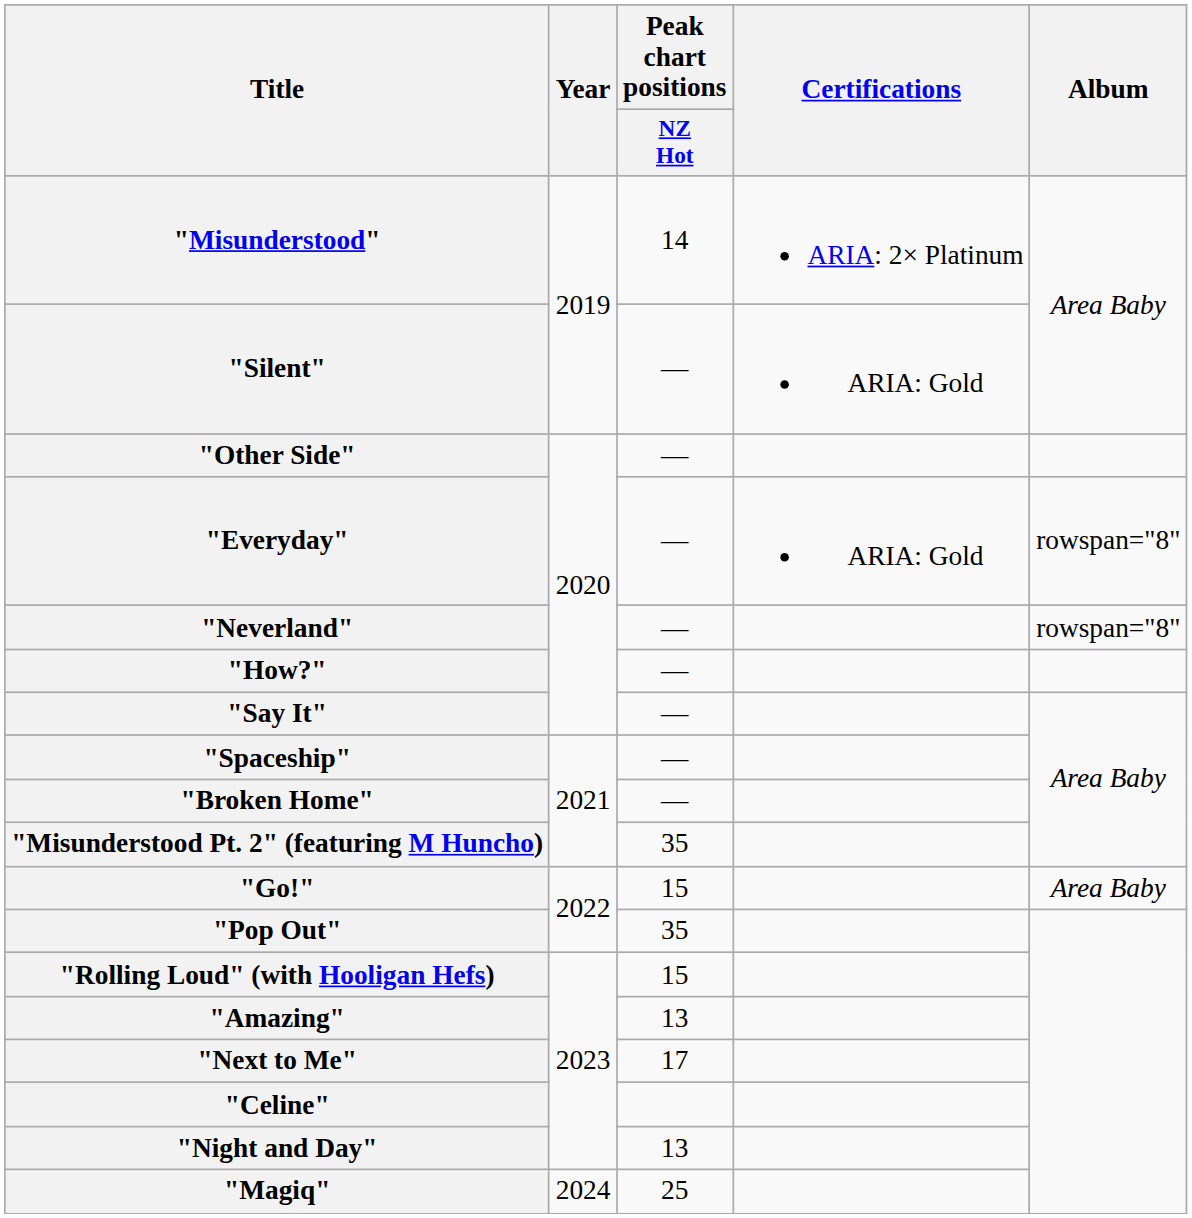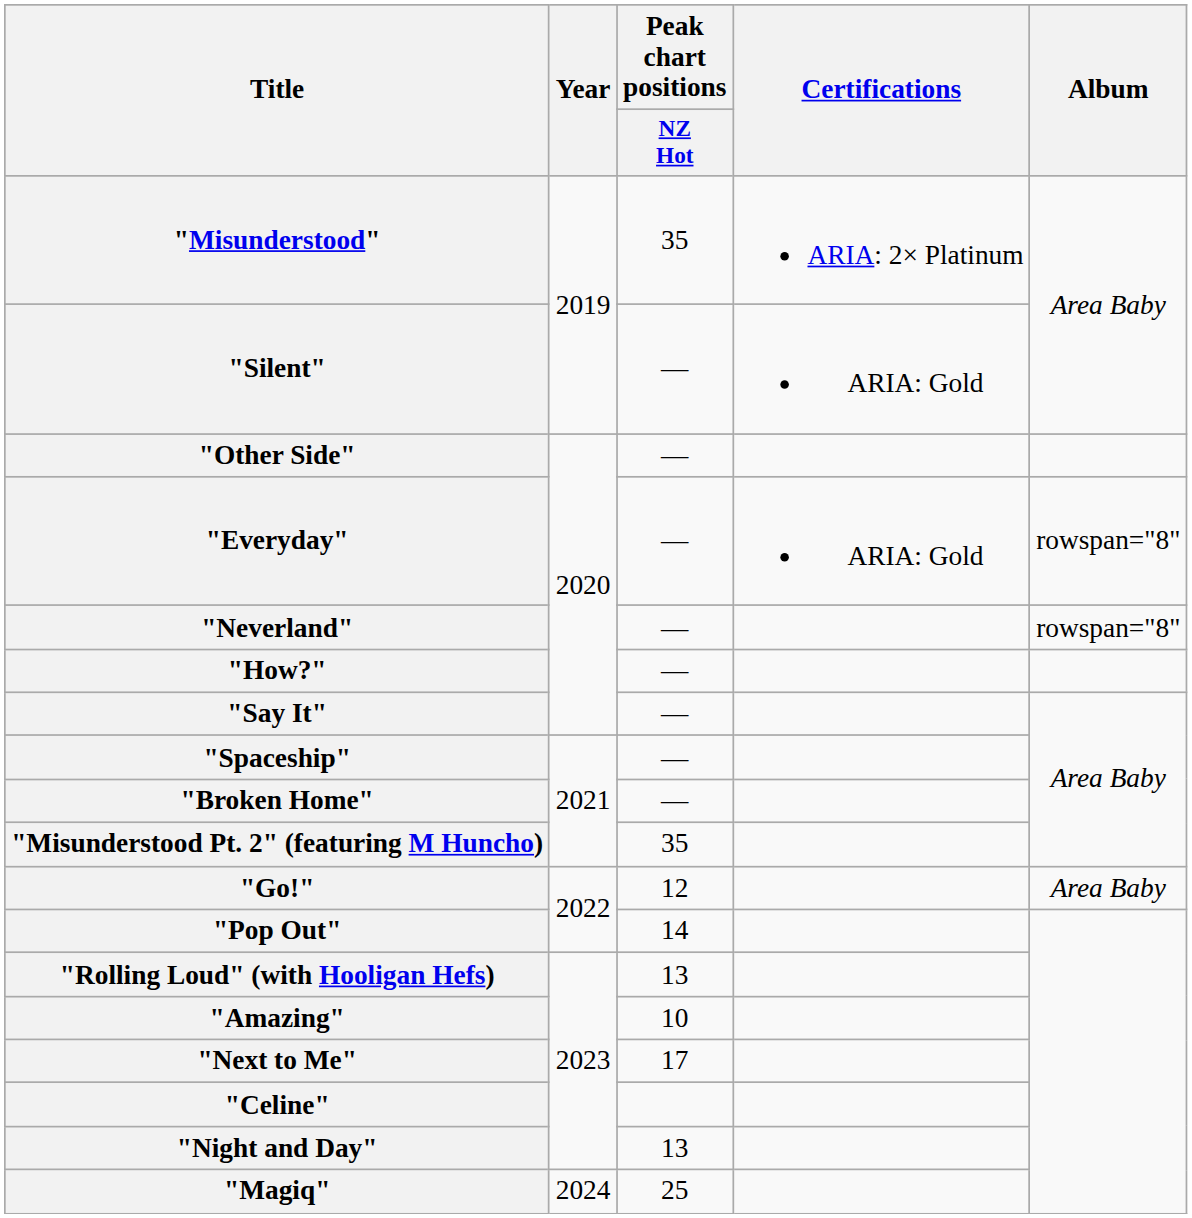"Misunderstood" | Peak chart positions / NZ Hot: 14 -> 35
"Go!" | Peak chart positions / NZ Hot: 15 -> 12
"Pop Out" | Peak chart positions / NZ Hot: 35 -> 14
"Rolling Loud" (with Hooligan Hefs) | Peak chart positions / NZ Hot: 15 -> 13
"Amazing" | Peak chart positions / NZ Hot: 13 -> 10
